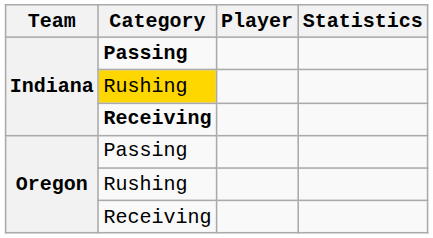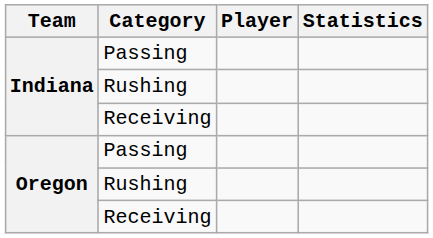Indiana / Passing | Category: bold -> normal
Indiana / Rushing | Category: gold background -> no background
Indiana / Receiving | Category: bold -> normal
